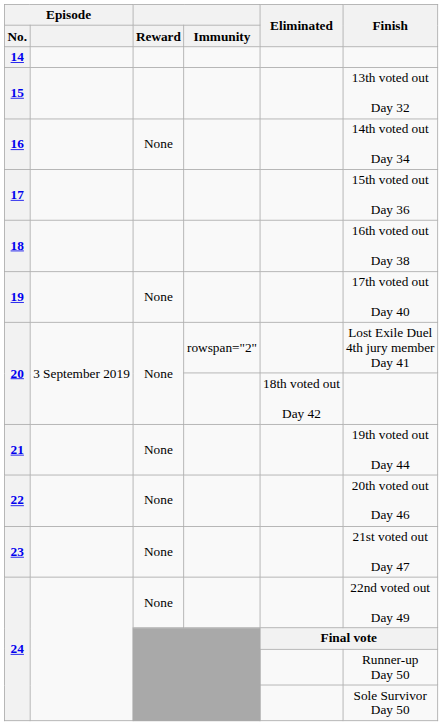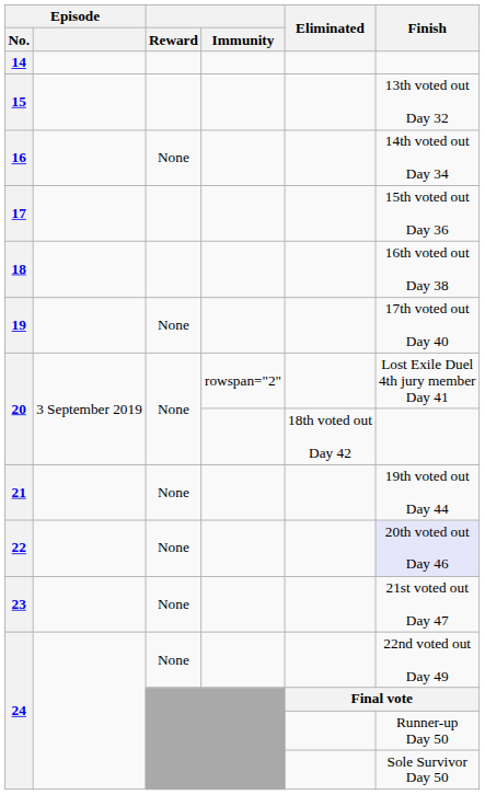22 | Finish: no background -> lavender background
